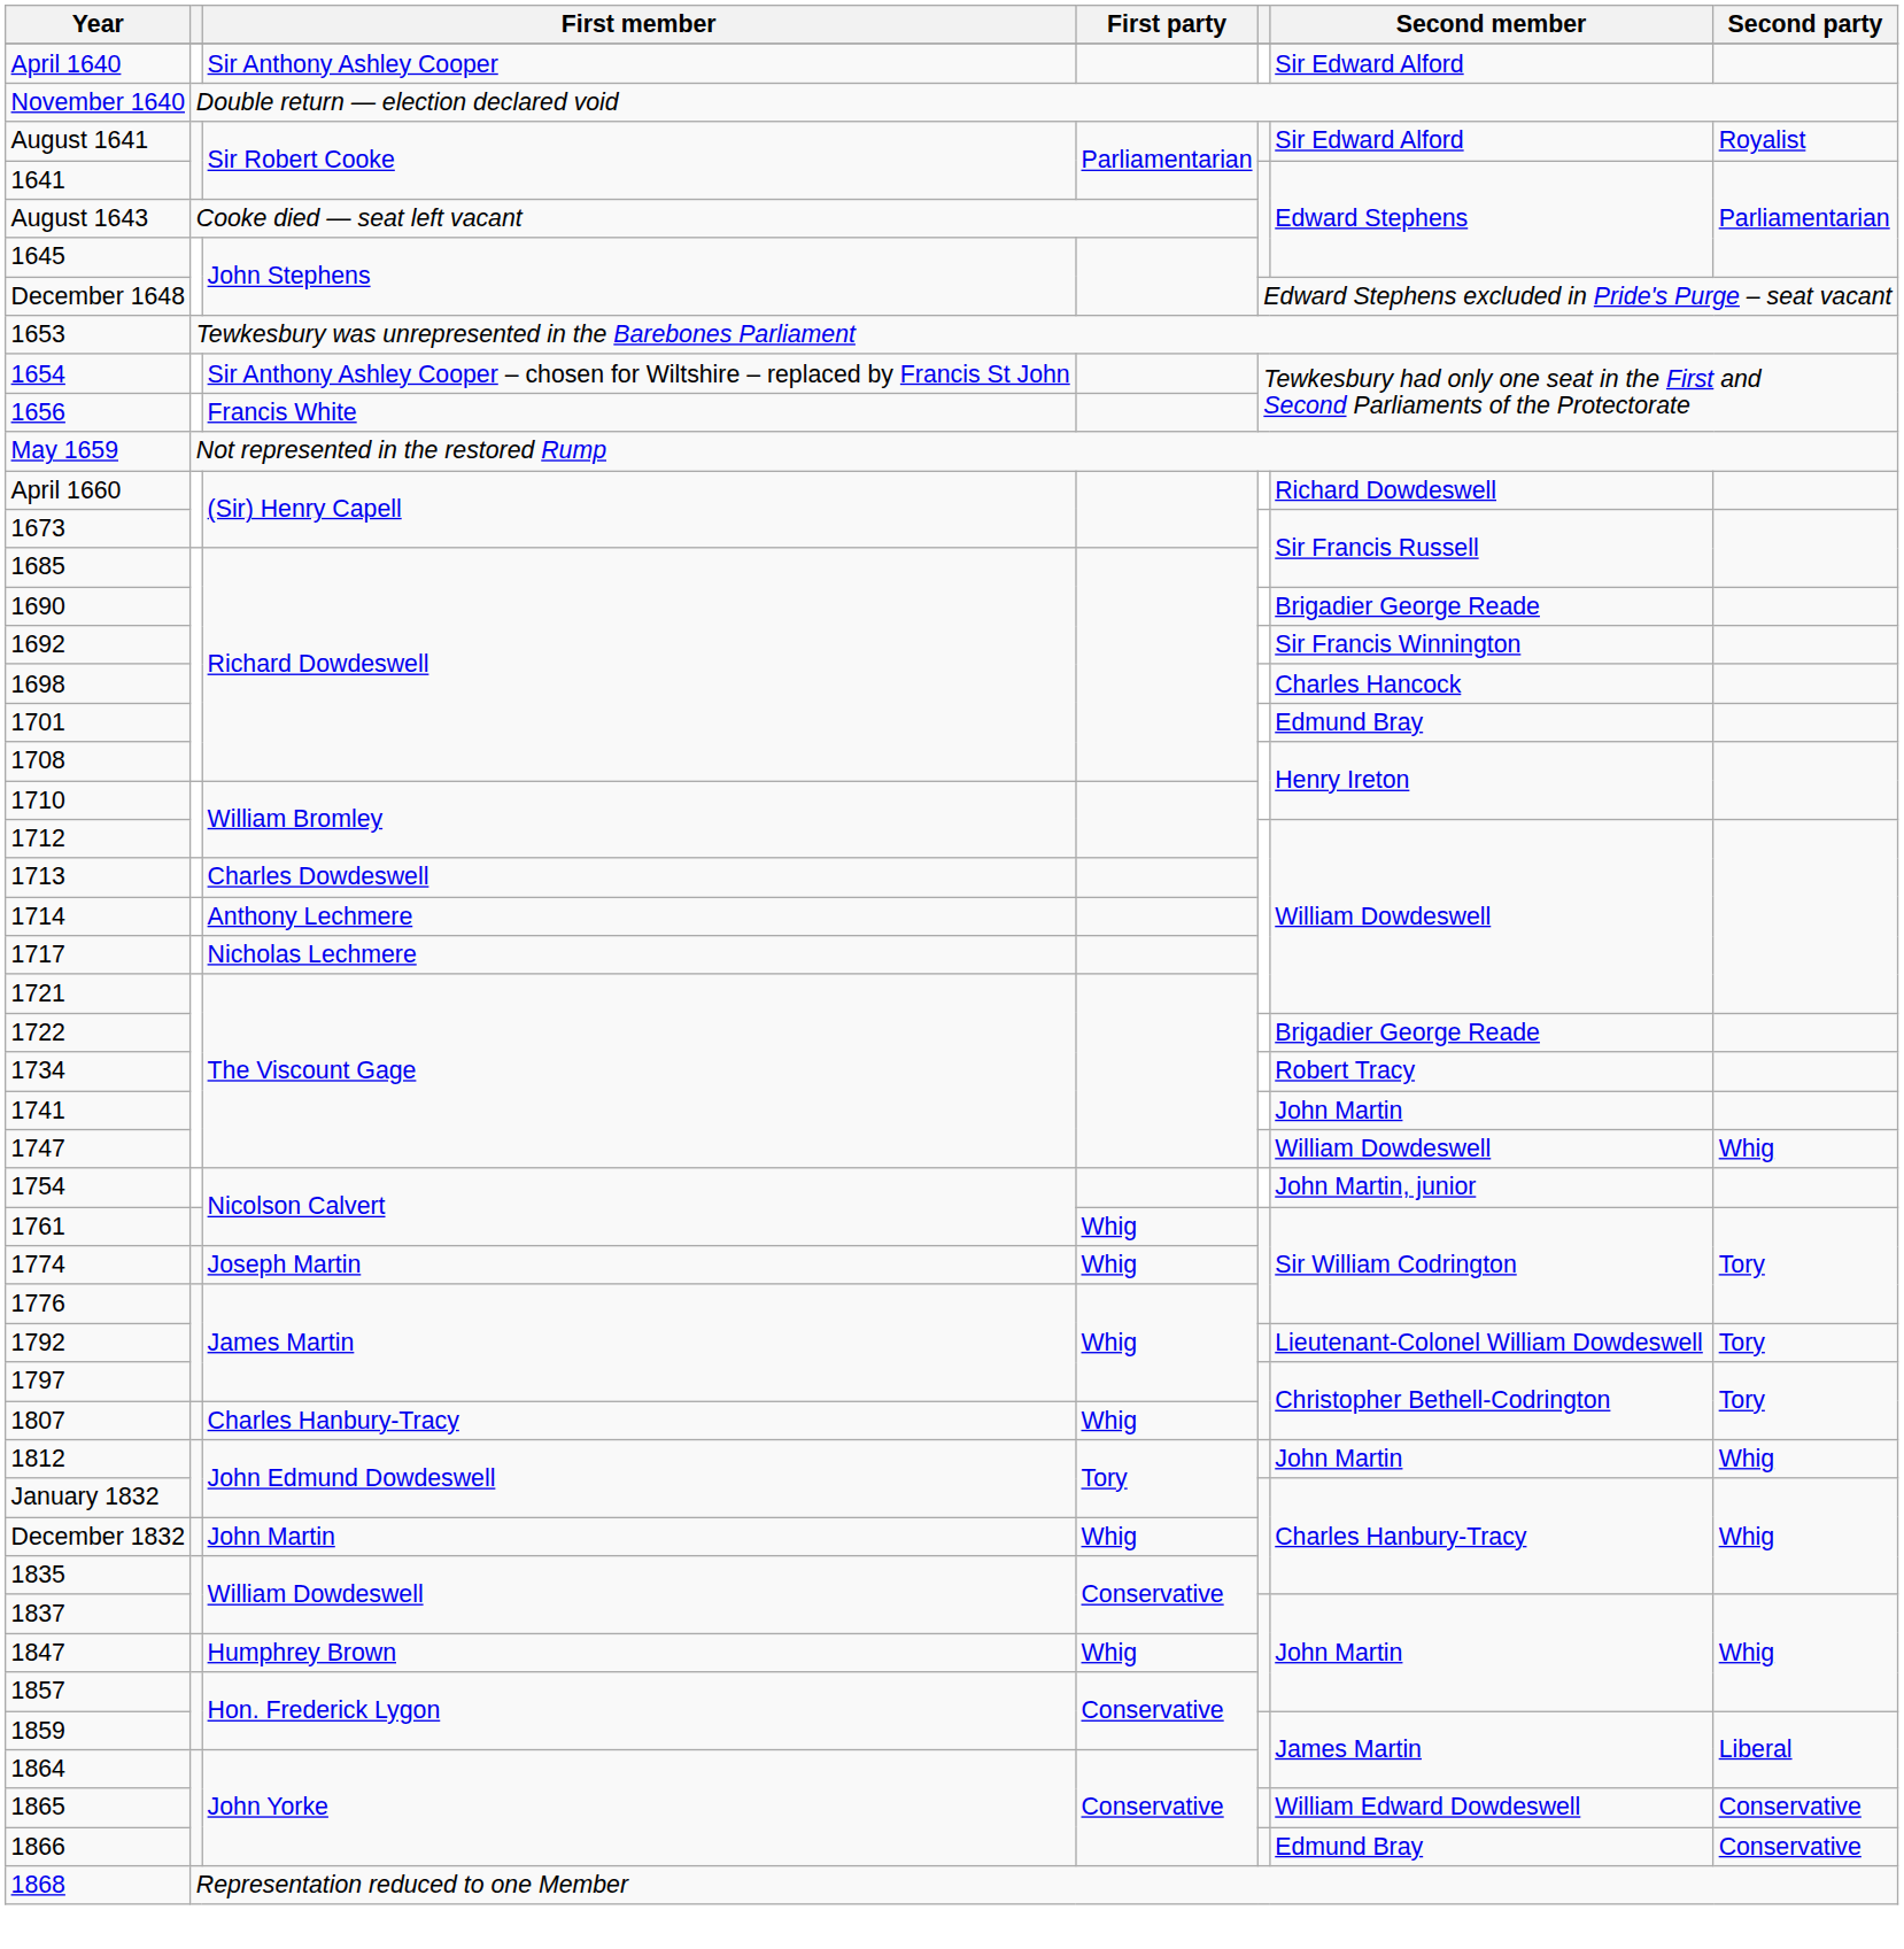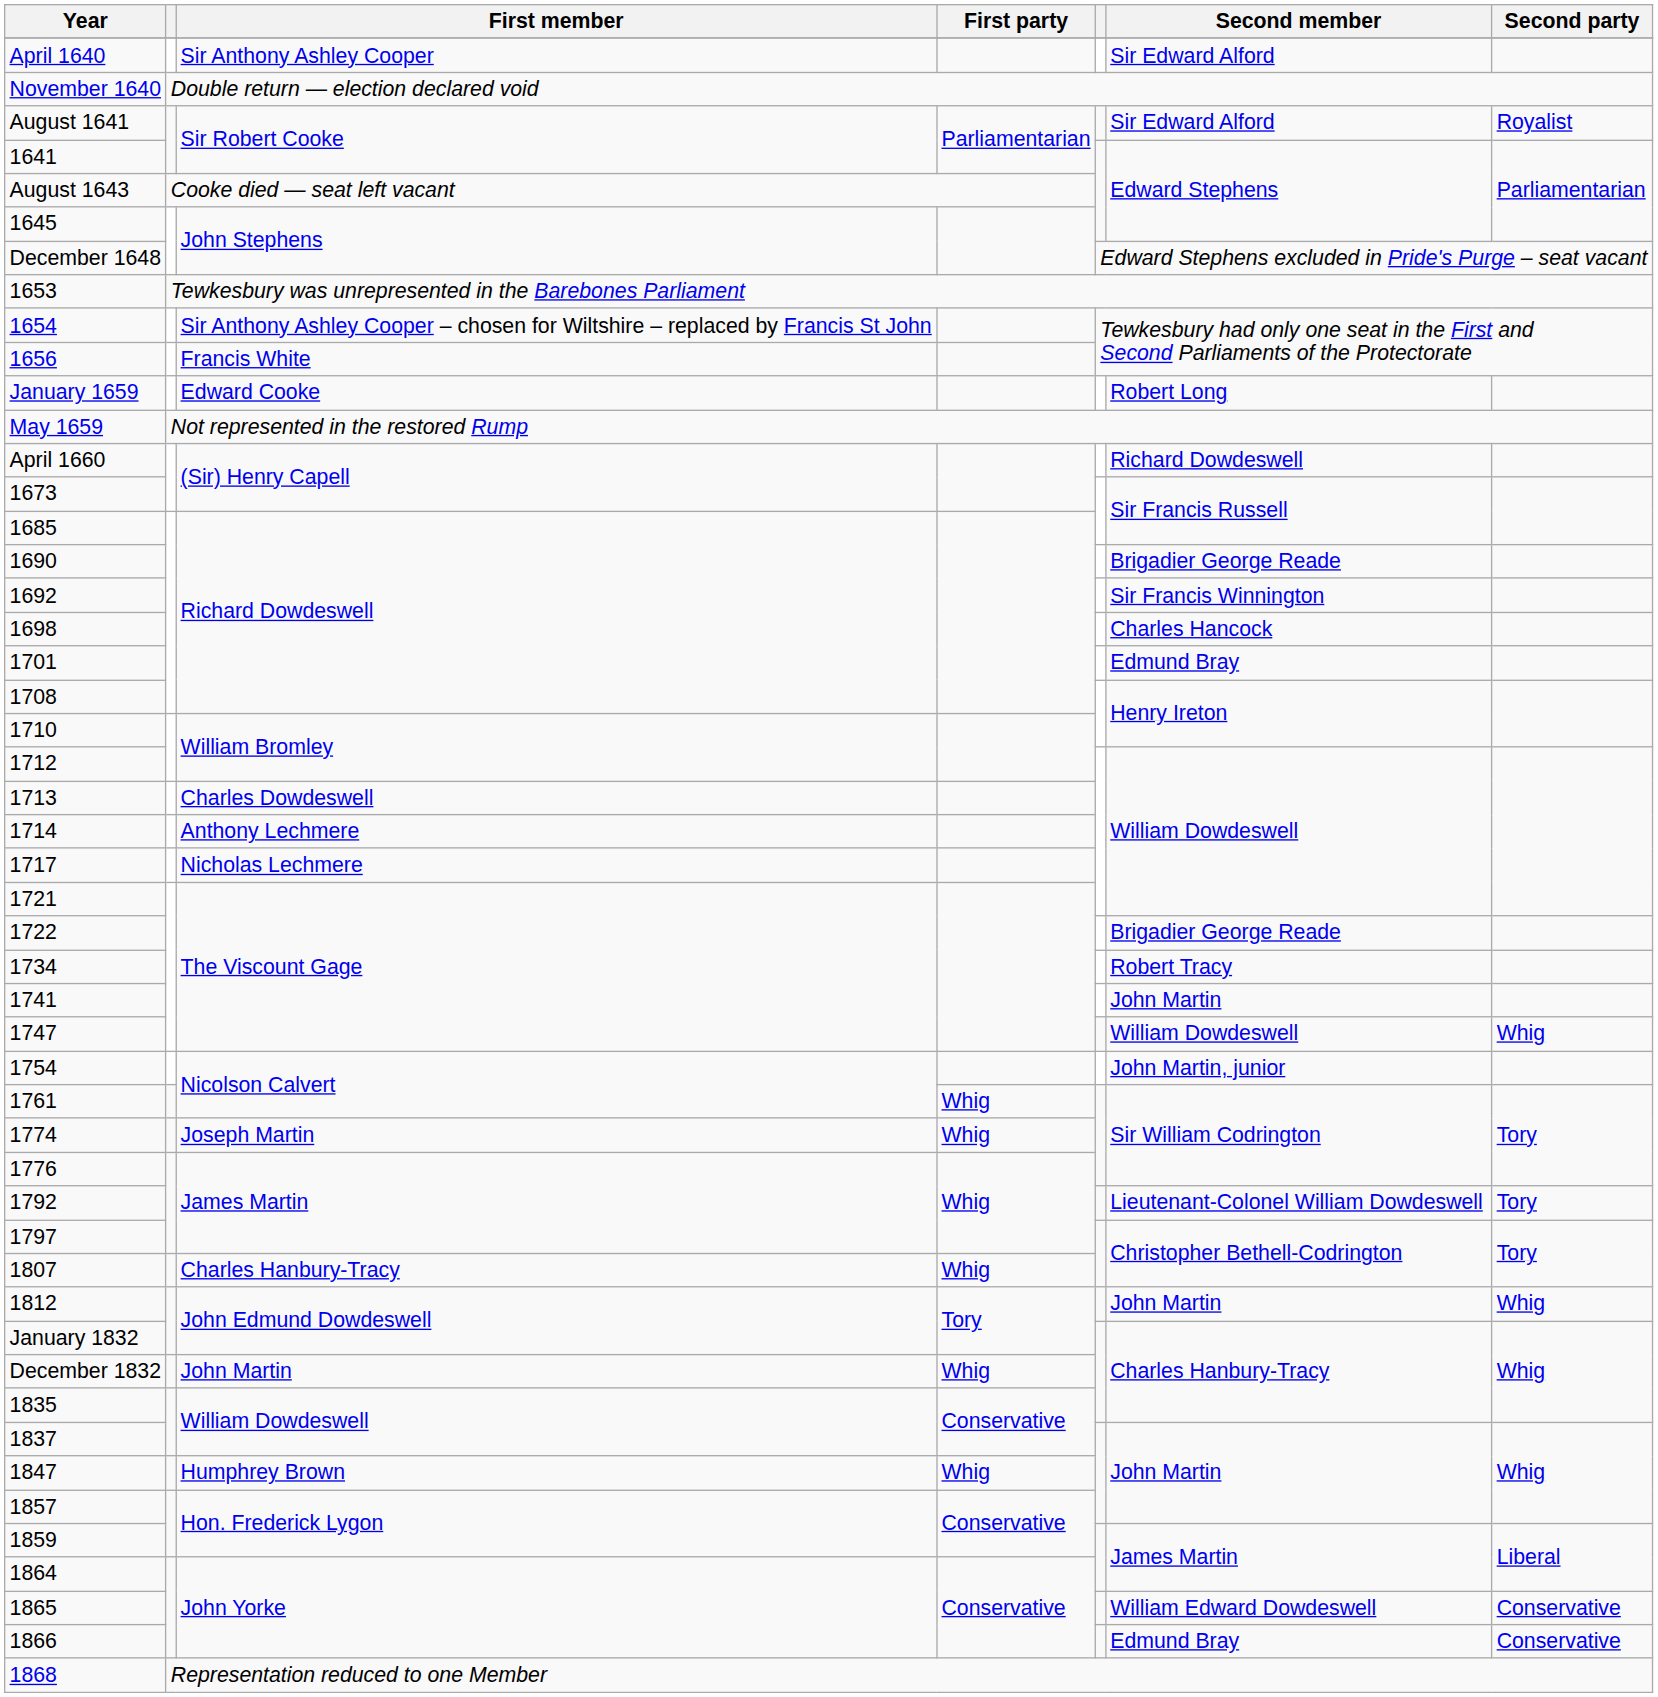+ row: January 1659 | Edward Cooke | Robert Long
